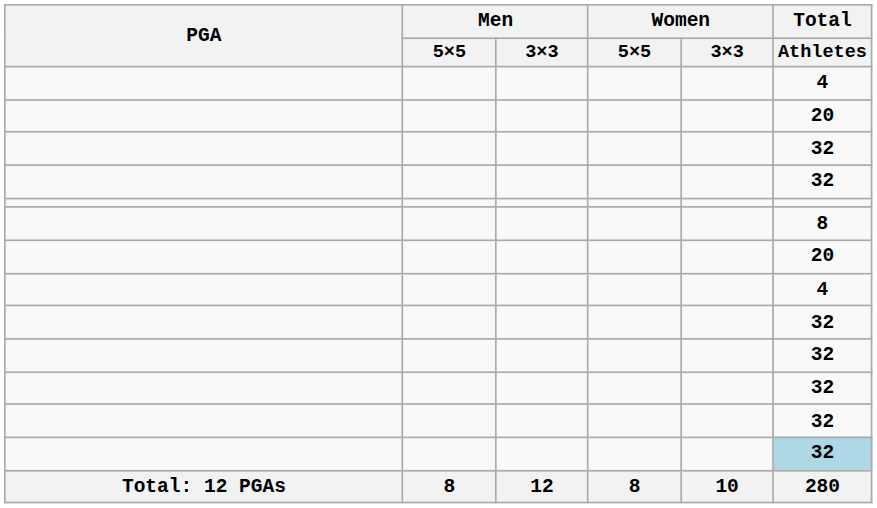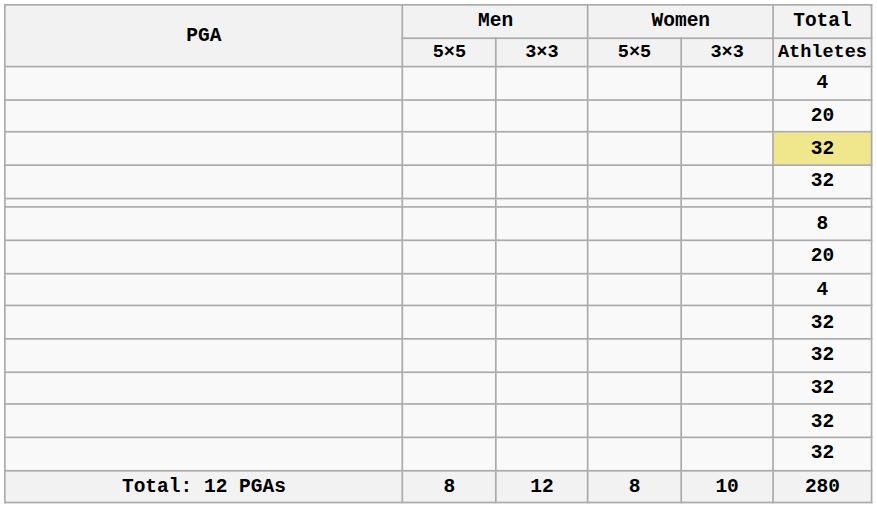row 5 | Total / Athletes: no background -> khaki background
row 15 | Total / Athletes: lightblue background -> no background
